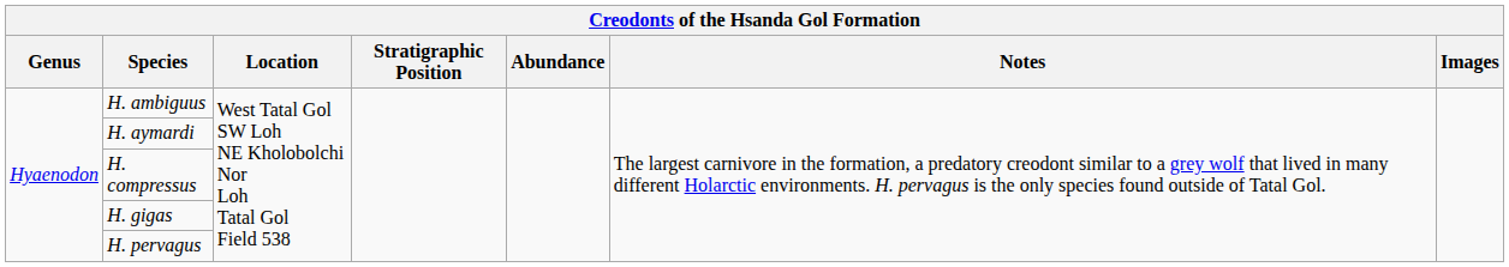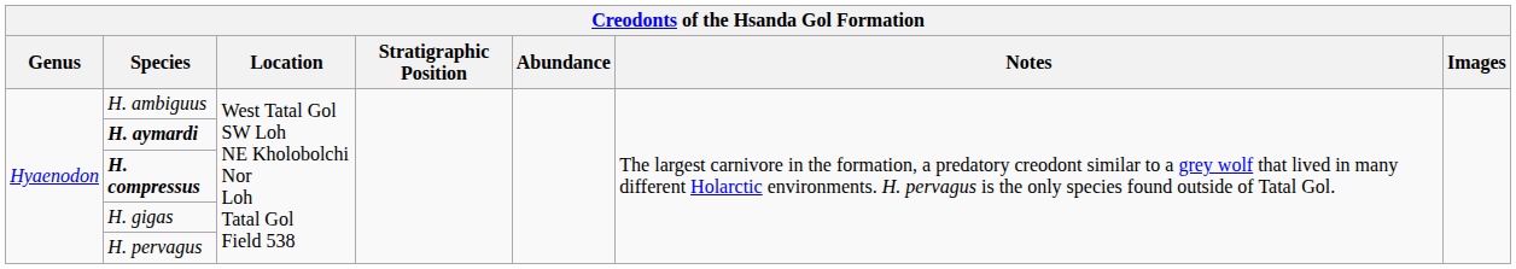H. aymardi | Species: normal -> bold
H. compressus | Species: normal -> bold
